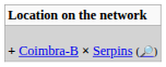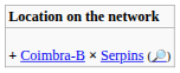row 2 | column 1: lightgrey background -> no background
